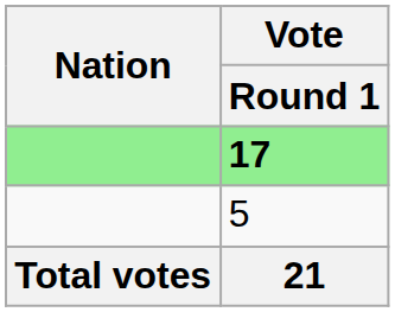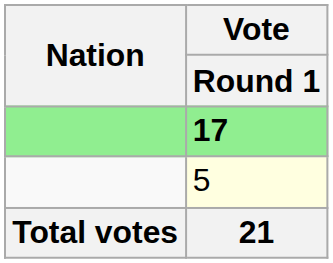5 | Vote / Round 1: no background -> lightyellow background
